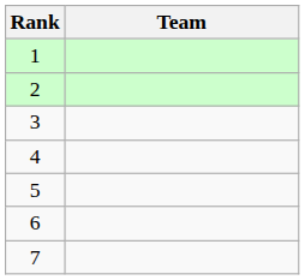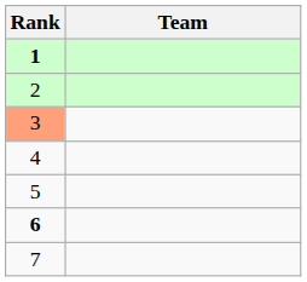1 | Rank: normal -> bold
3 | Rank: no background -> lightsalmon background
6 | Rank: normal -> bold
